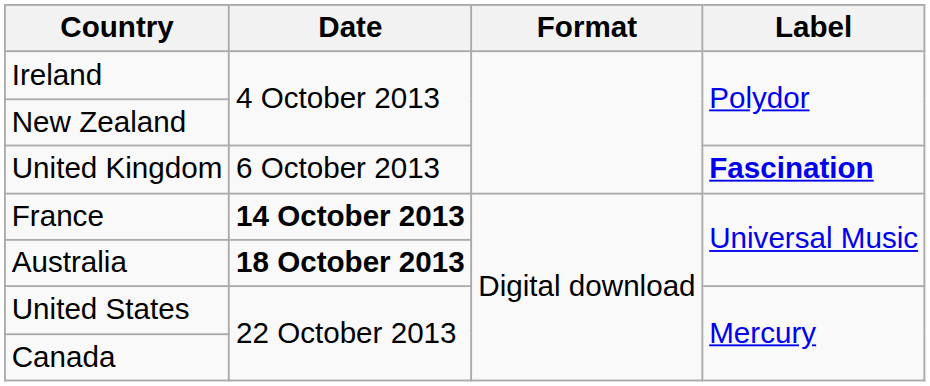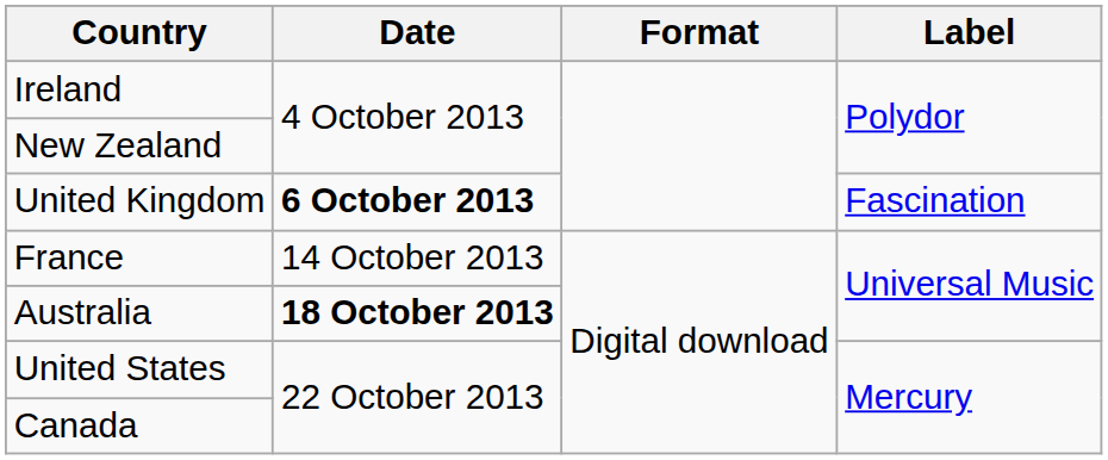United Kingdom | Date: normal -> bold
United Kingdom | Label: bold -> normal
France | Date: bold -> normal
